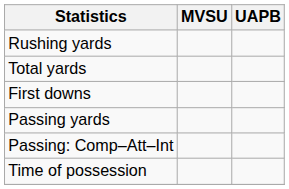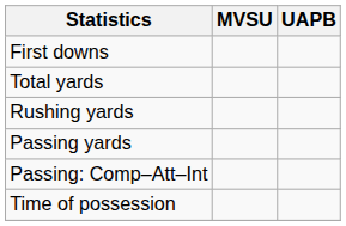rows swapped: First downs <-> Rushing yards
